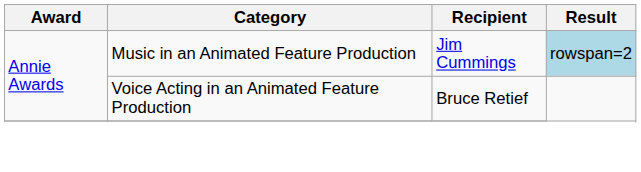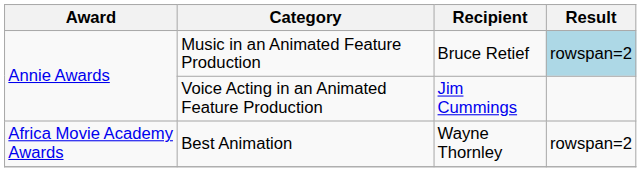Music in an Animated Feature Production | Recipient: Jim Cummings -> Bruce Retief
Voice Acting in an Animated Feature Production | Recipient: Bruce Retief -> Jim Cummings
+ row: Africa Movie Academy Awards | Best Animation | Wayne Thornley | rowspan=2
